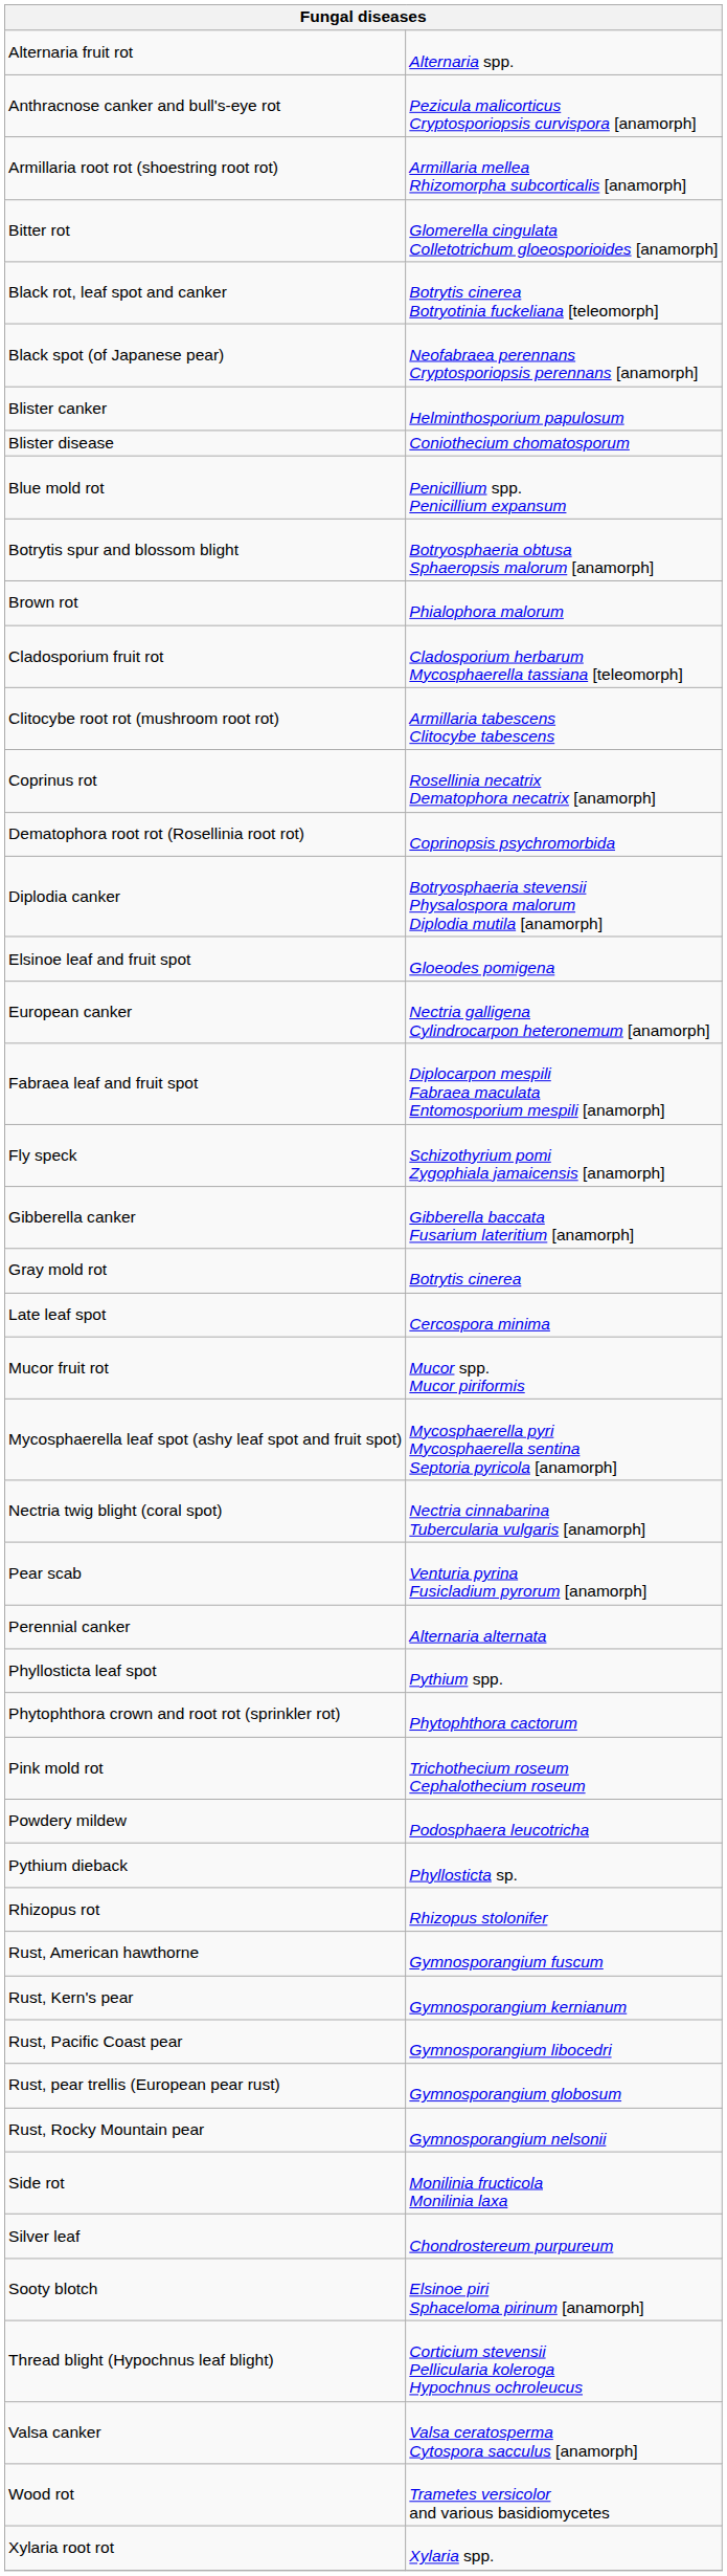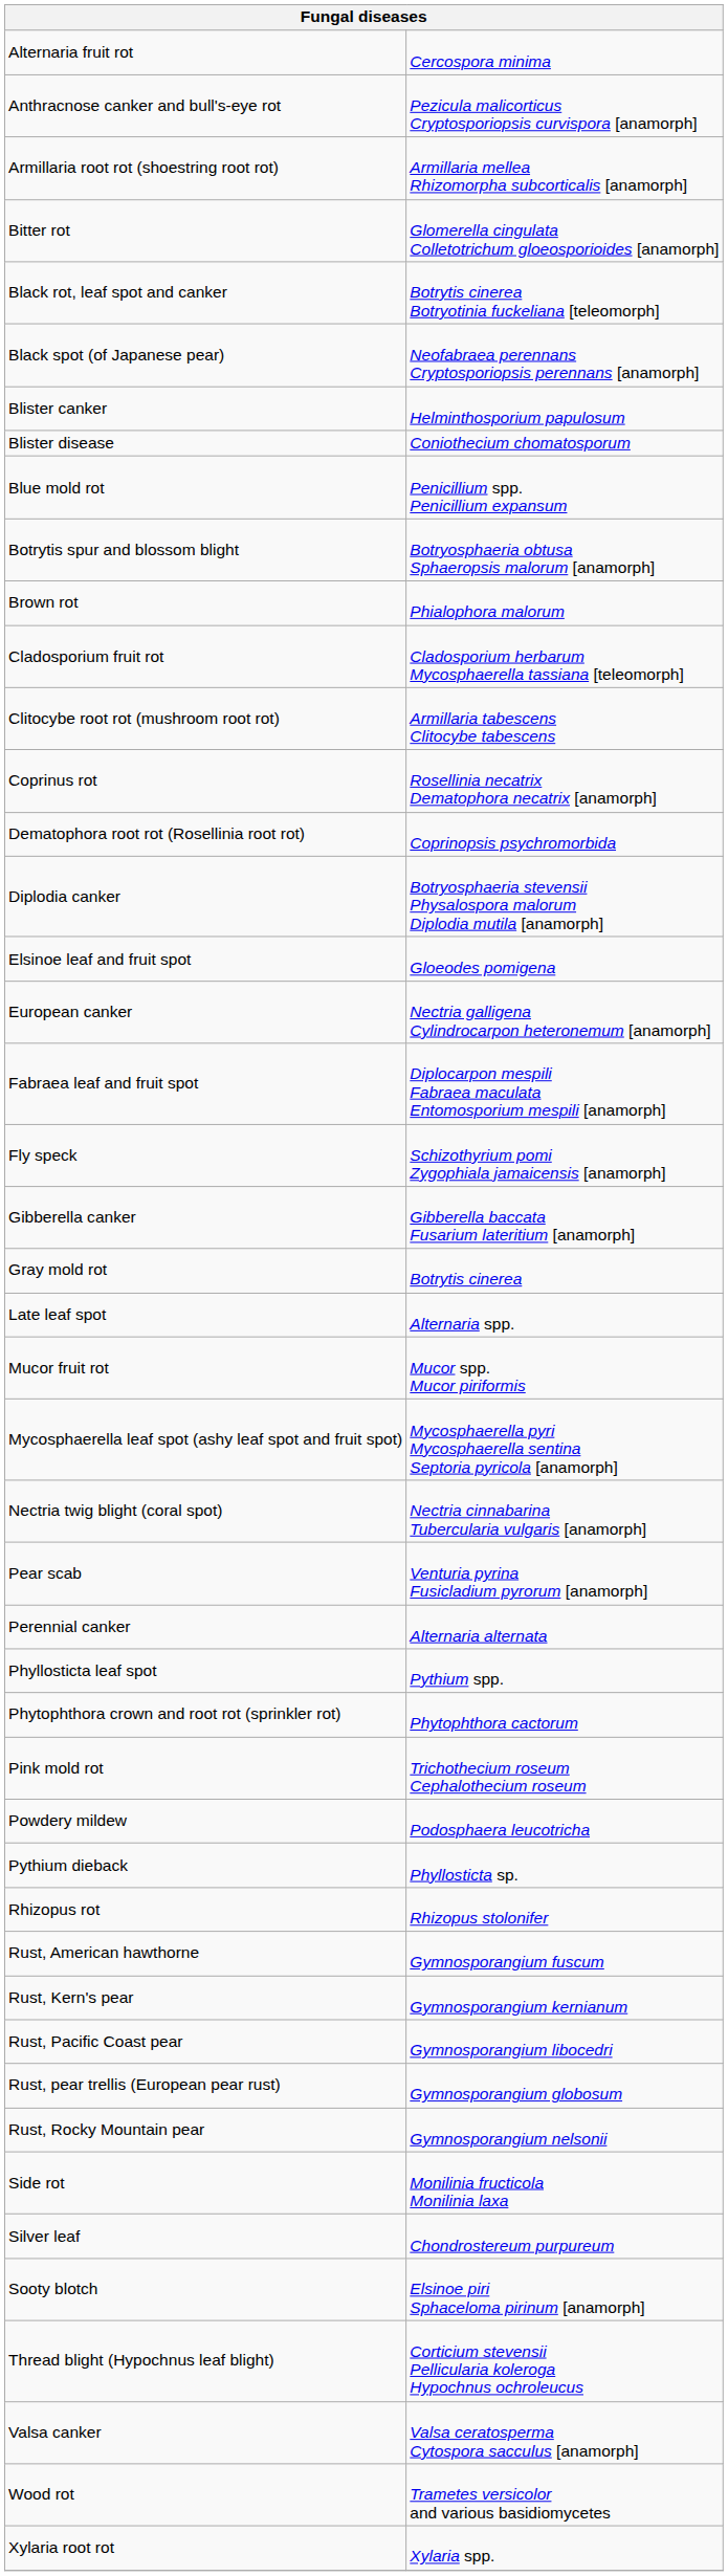Alternaria fruit rot | column 2: Alternaria spp. -> Cercospora minima
Late leaf spot | column 2: Cercospora minima -> Alternaria spp.
